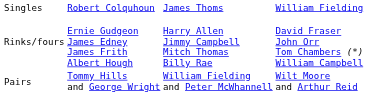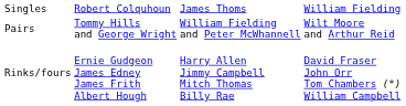rows swapped: Pairs <-> Rinks/fours
